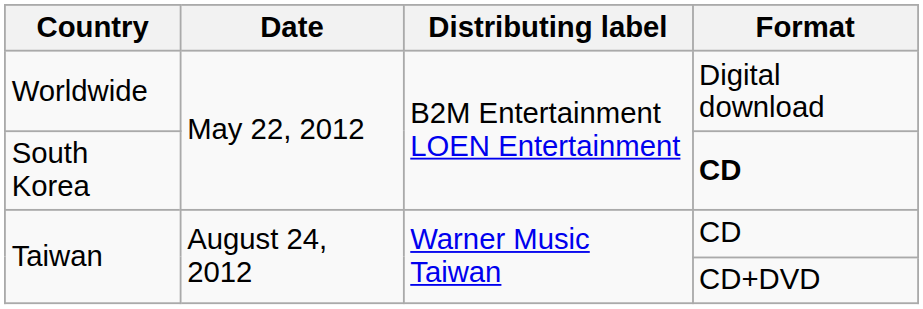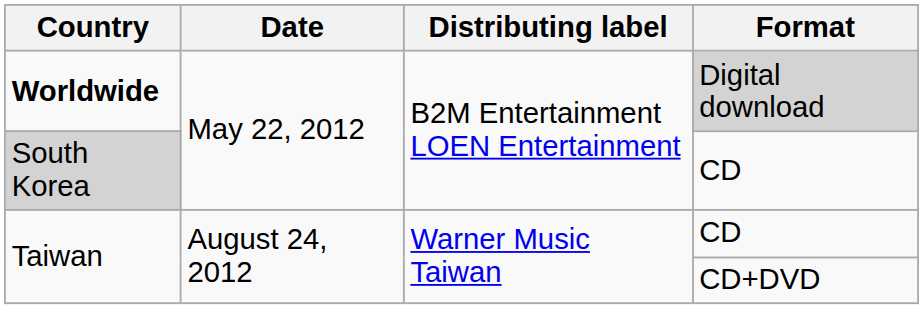Worldwide | Country: normal -> bold
Worldwide | Format: no background -> lightgrey background
South Korea | Country: no background -> lightgrey background
South Korea | Format: bold -> normal
